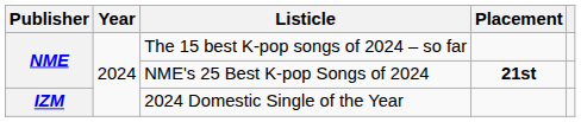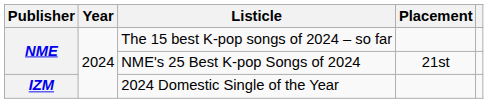NME's 25 Best K-pop Songs of 2024 | Placement: bold -> normal
